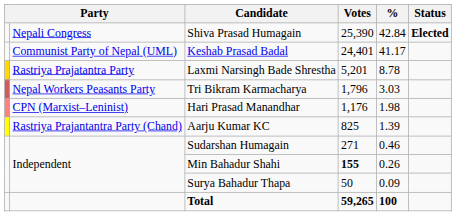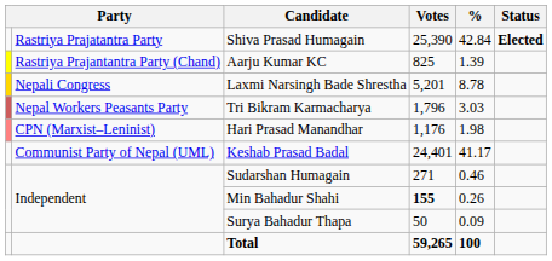Shiva Prasad Humagain | column 2: Nepali Congress -> Rastriya Prajatantra Party
rows swapped: Keshab Prasad Badal <-> Aarju Kumar KC
Laxmi Narsingh Bade Shrestha | column 2: Rastriya Prajatantra Party -> Nepali Congress
